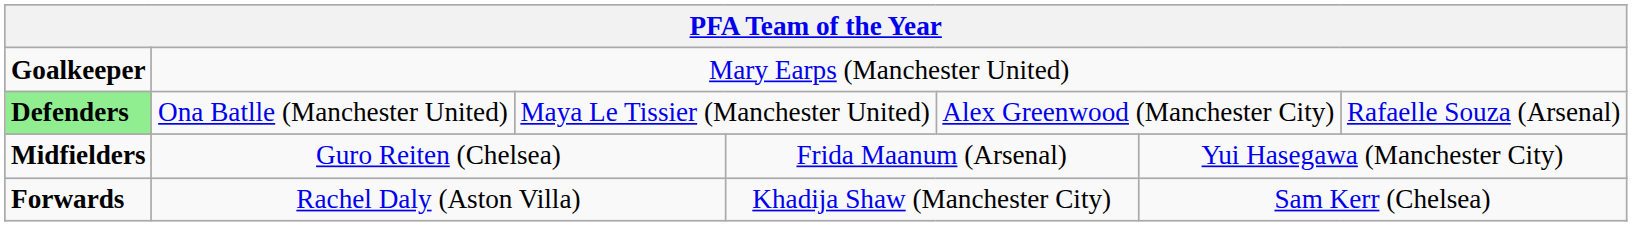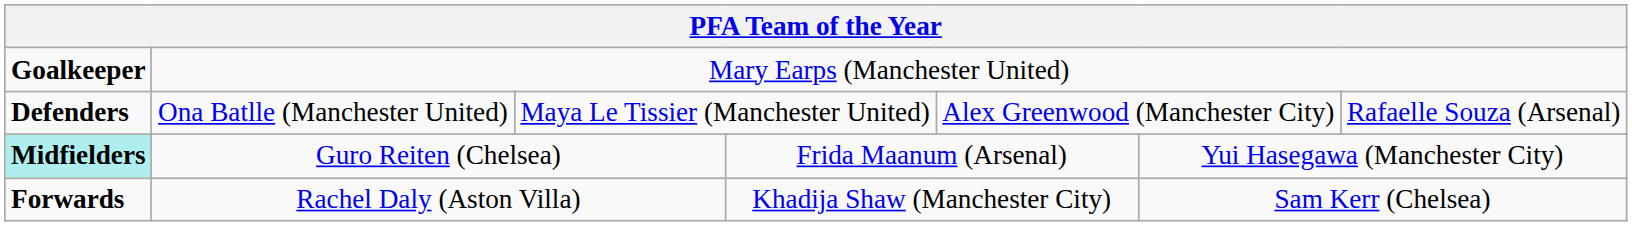Defenders | column 1: lightgreen background -> no background
Midfielders | column 1: no background -> paleturquoise background
